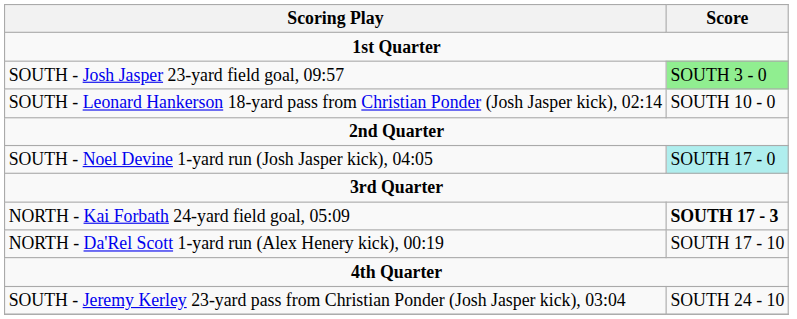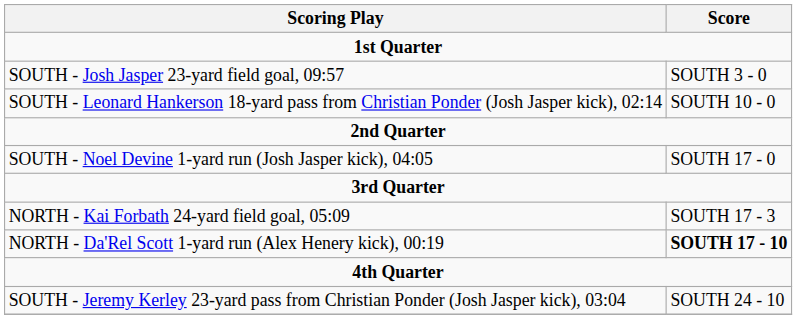SOUTH - Josh Jasper 23-yard field goal, 09:57 | Score: lightgreen background -> no background
SOUTH - Noel Devine 1-yard run (Josh Jasper kick), 04:05 | Score: paleturquoise background -> no background
NORTH - Kai Forbath 24-yard field goal, 05:09 | Score: bold -> normal
NORTH - Da'Rel Scott 1-yard run (Alex Henery kick), 00:19 | Score: normal -> bold
